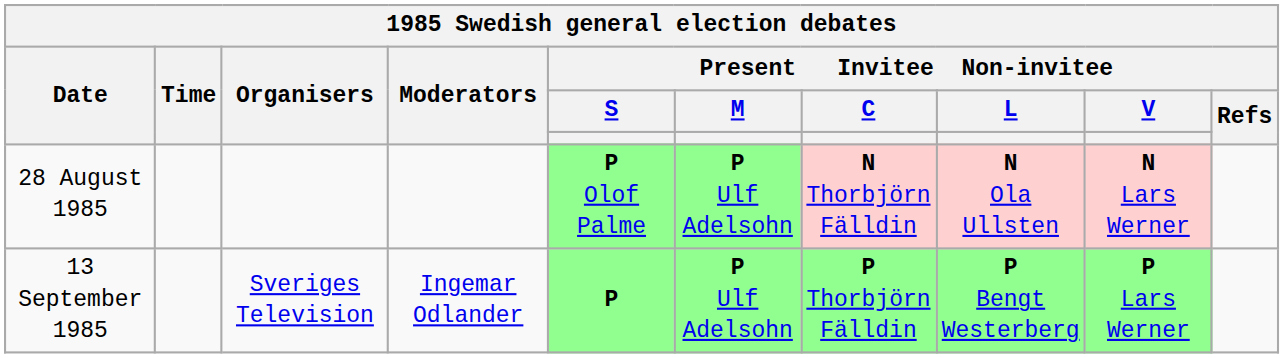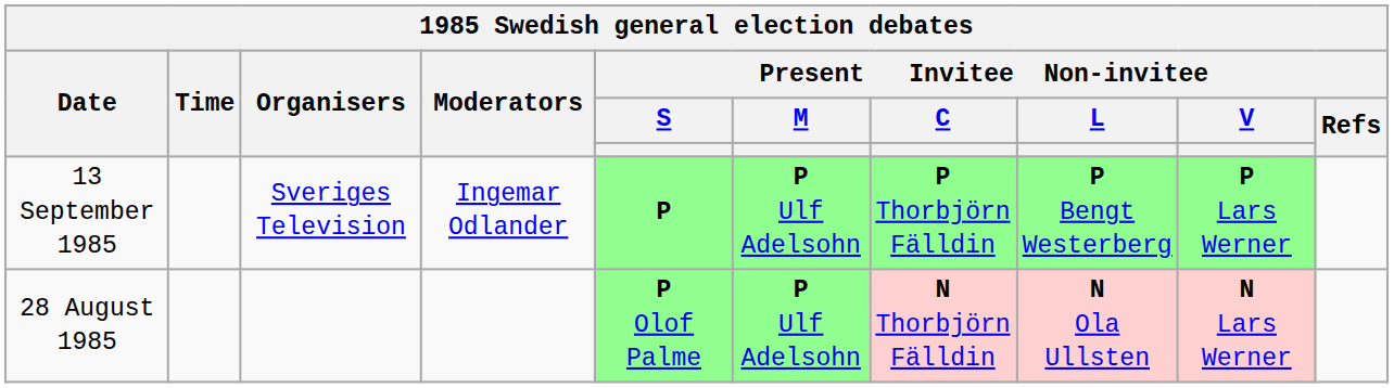rows swapped: 28 August 1985 <-> 13 September 1985
